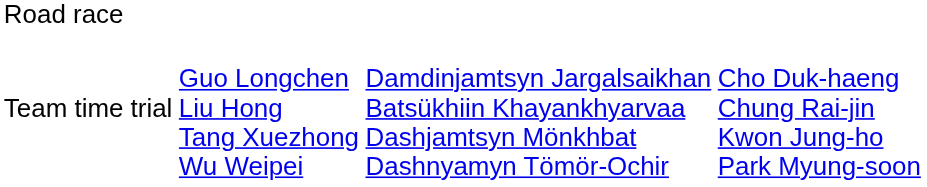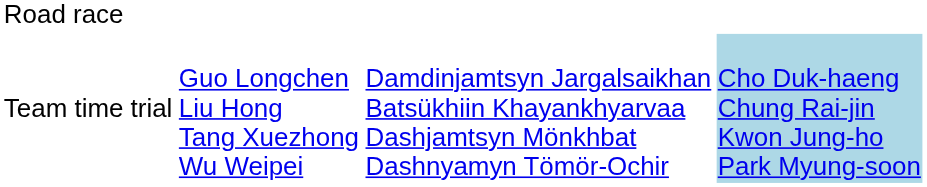Team time trial | column 4: no background -> lightblue background
